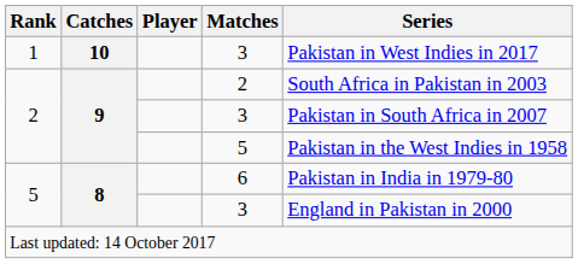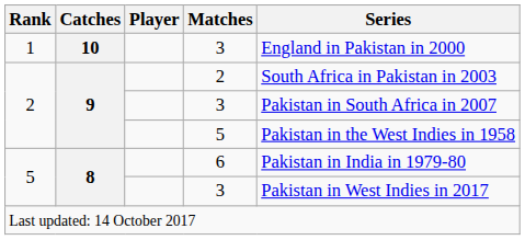1 / 3 | Series: Pakistan in West Indies in 2017 -> England in Pakistan in 2000
5 / 3 | Series: England in Pakistan in 2000 -> Pakistan in West Indies in 2017
